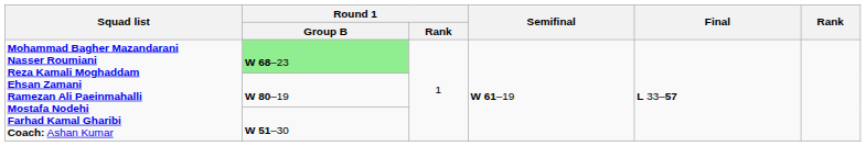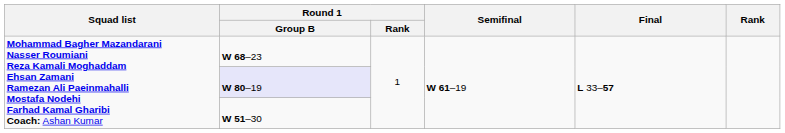W 68–23 | Round 1 / Group B: lightgreen background -> no background
W 80–19 | Round 1 / Group B: no background -> lavender background
